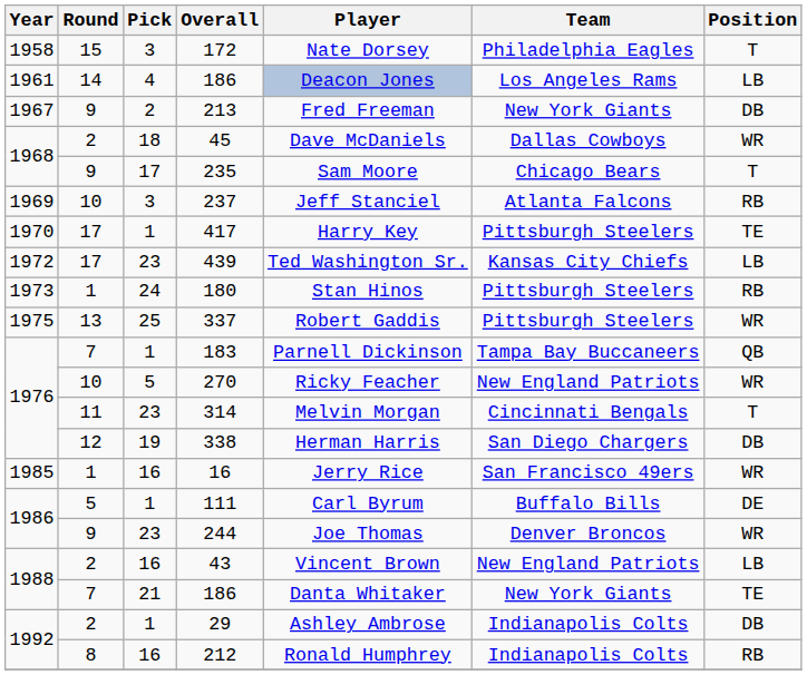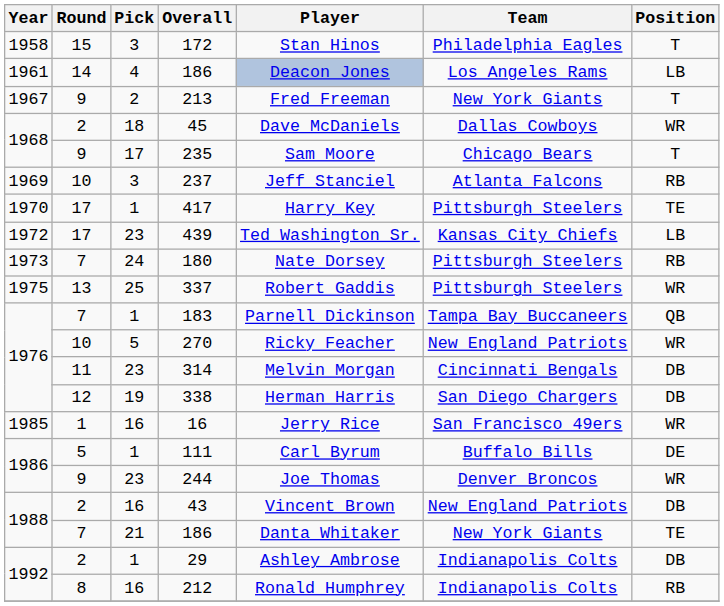172 | Player: Nate Dorsey -> Stan Hinos
213 | Position: DB -> T
180 | Round: 1 -> 7
180 | Player: Stan Hinos -> Nate Dorsey
314 | Position: T -> DB
43 | Position: LB -> DB
